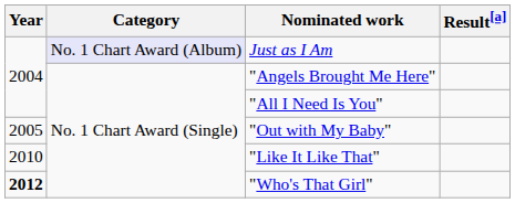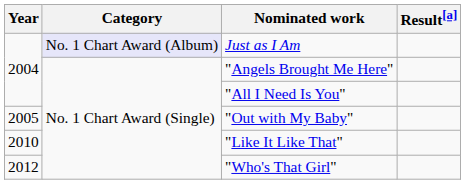"Who's That Girl" | Year: bold -> normal
